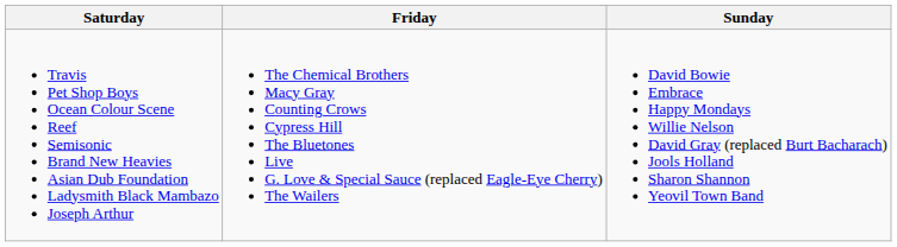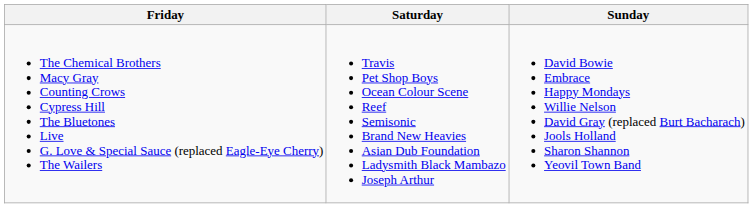columns swapped: Friday <-> Saturday
